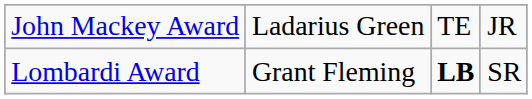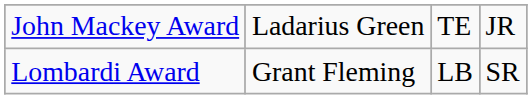Lombardi Award | column 3: bold -> normal
